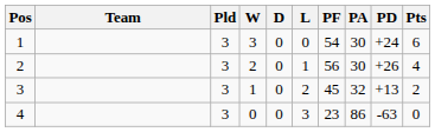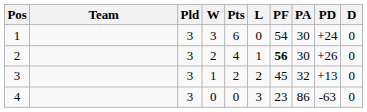columns swapped: D <-> Pts
row 3 | PF: normal -> bold
